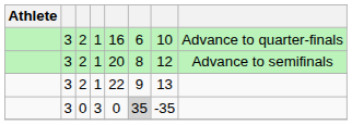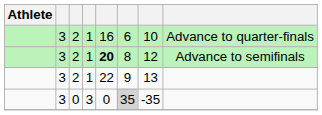row 3 | column 5: normal -> bold
